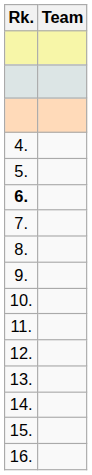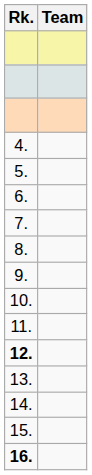row 7 | Rk.: bold -> normal
row 13 | Rk.: normal -> bold
row 17 | Rk.: normal -> bold
